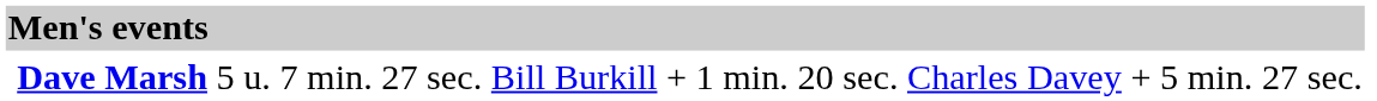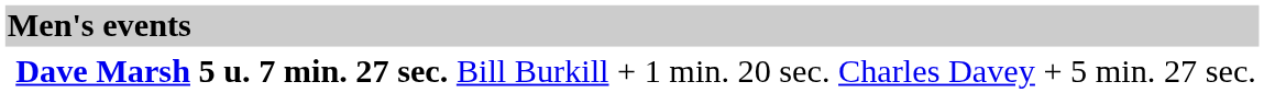Dave Marsh | column 2: normal -> bold
